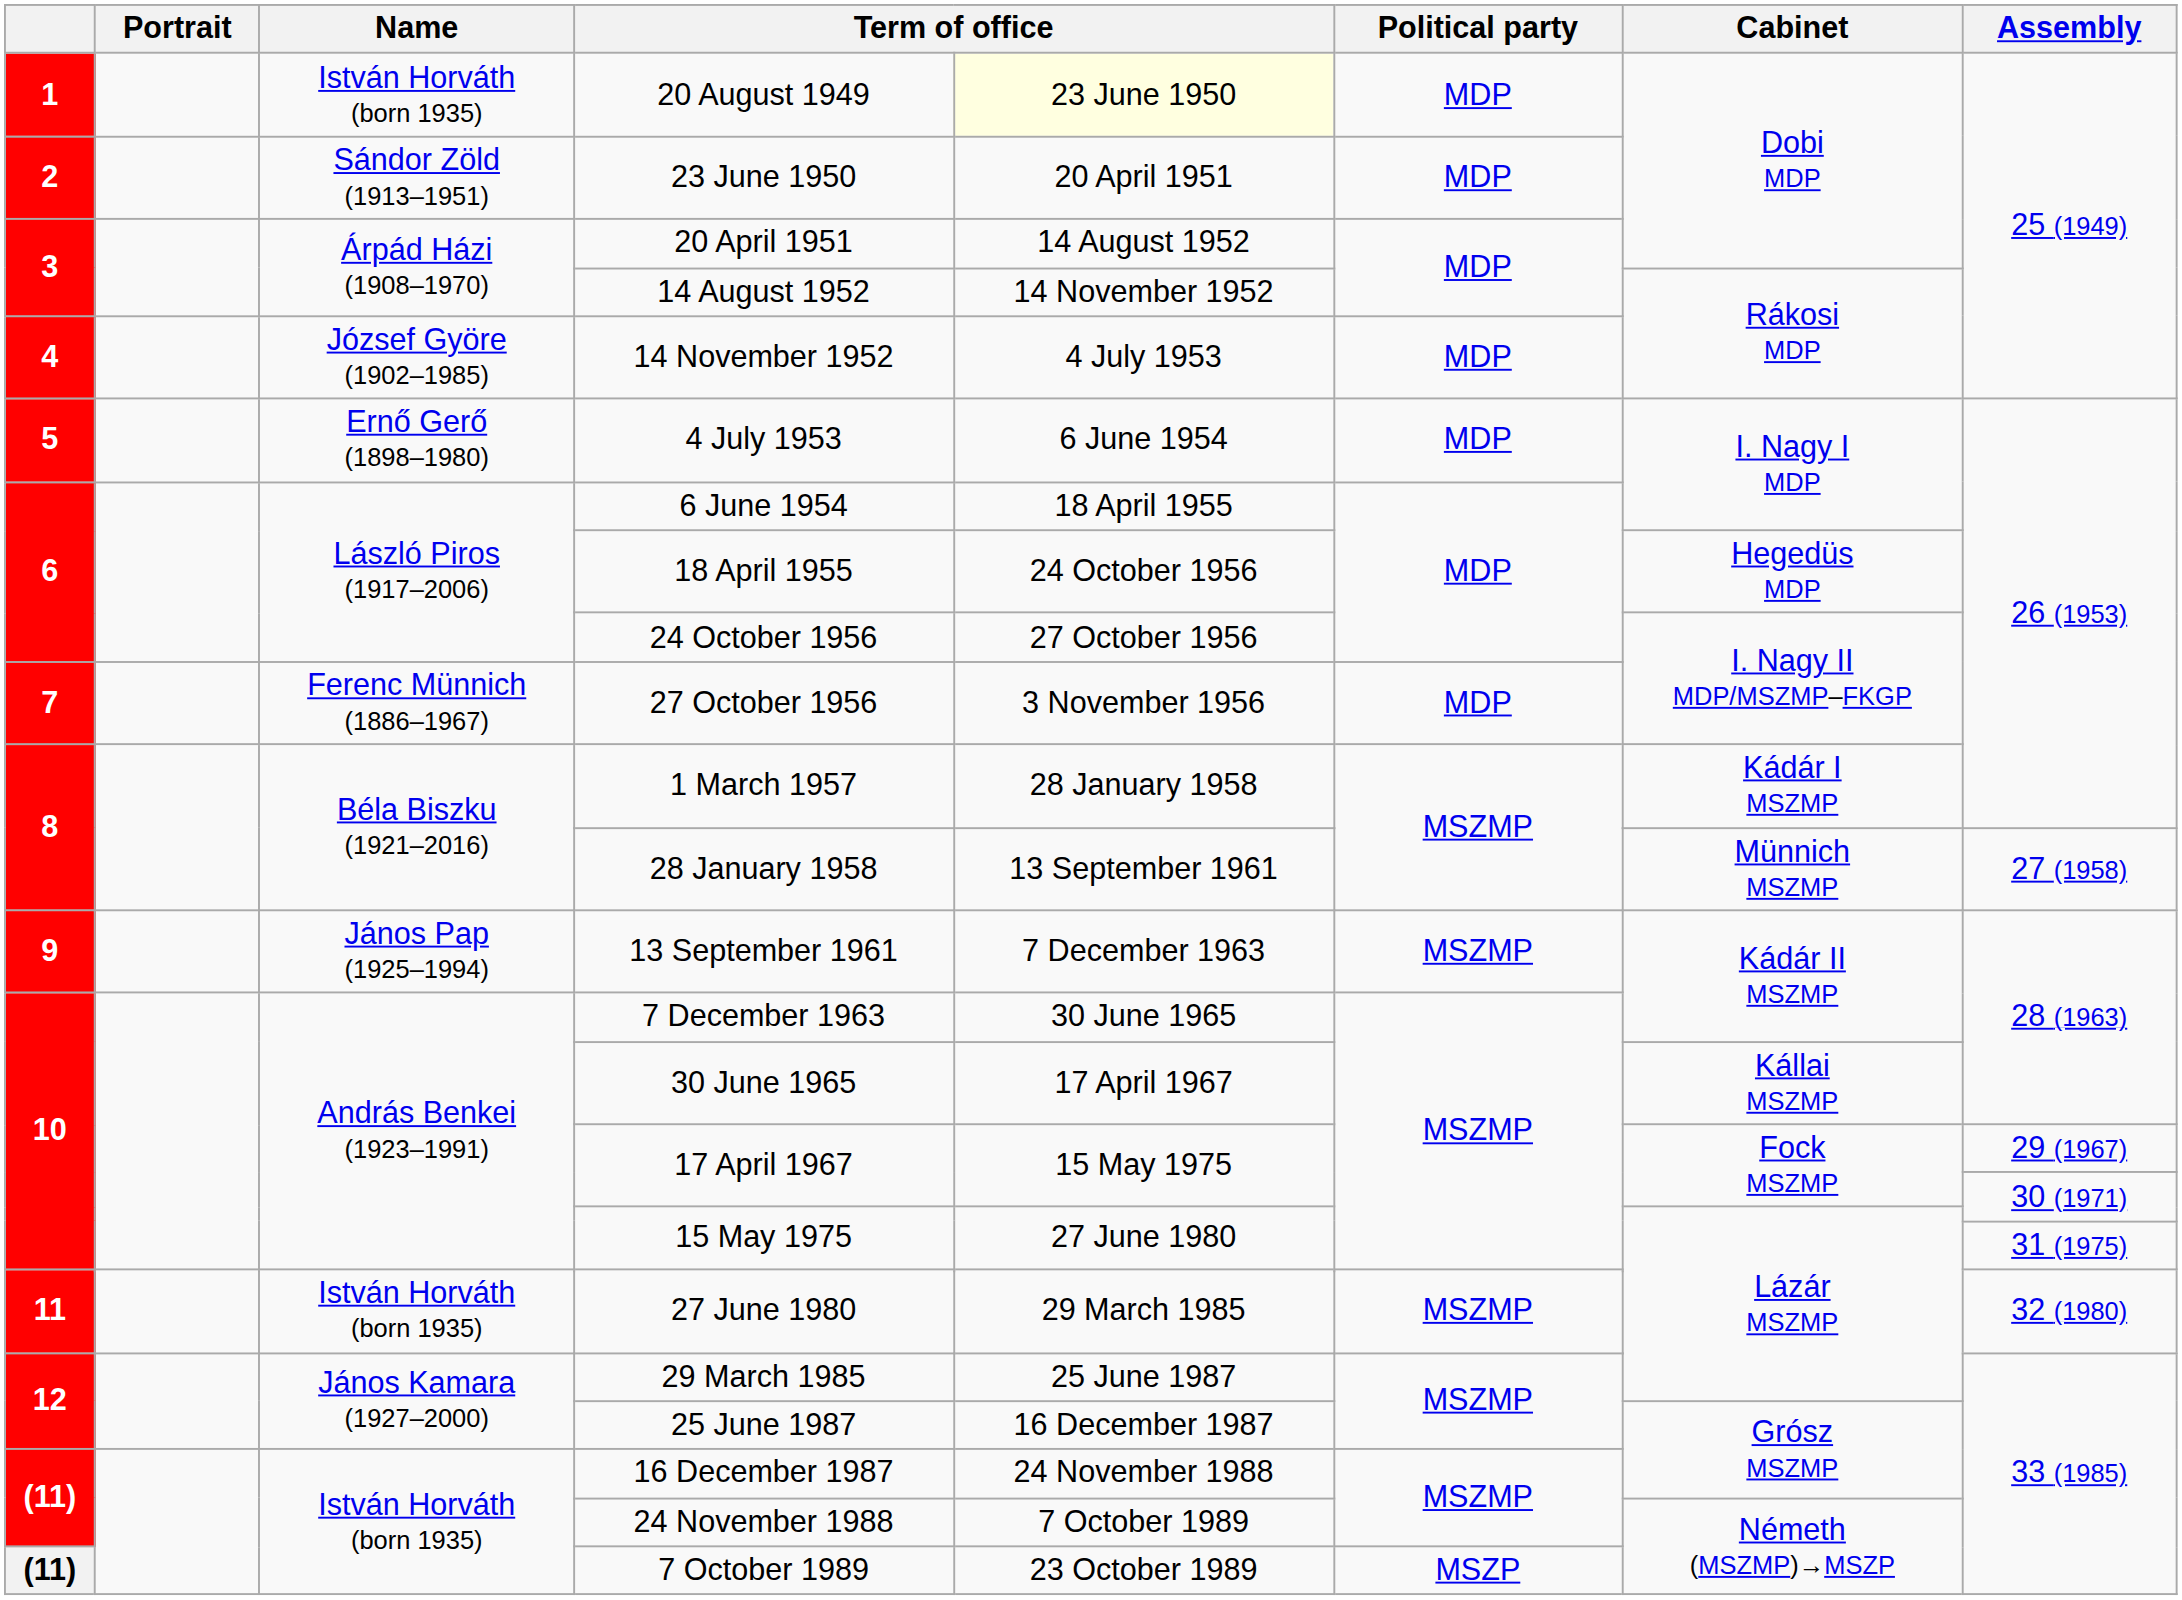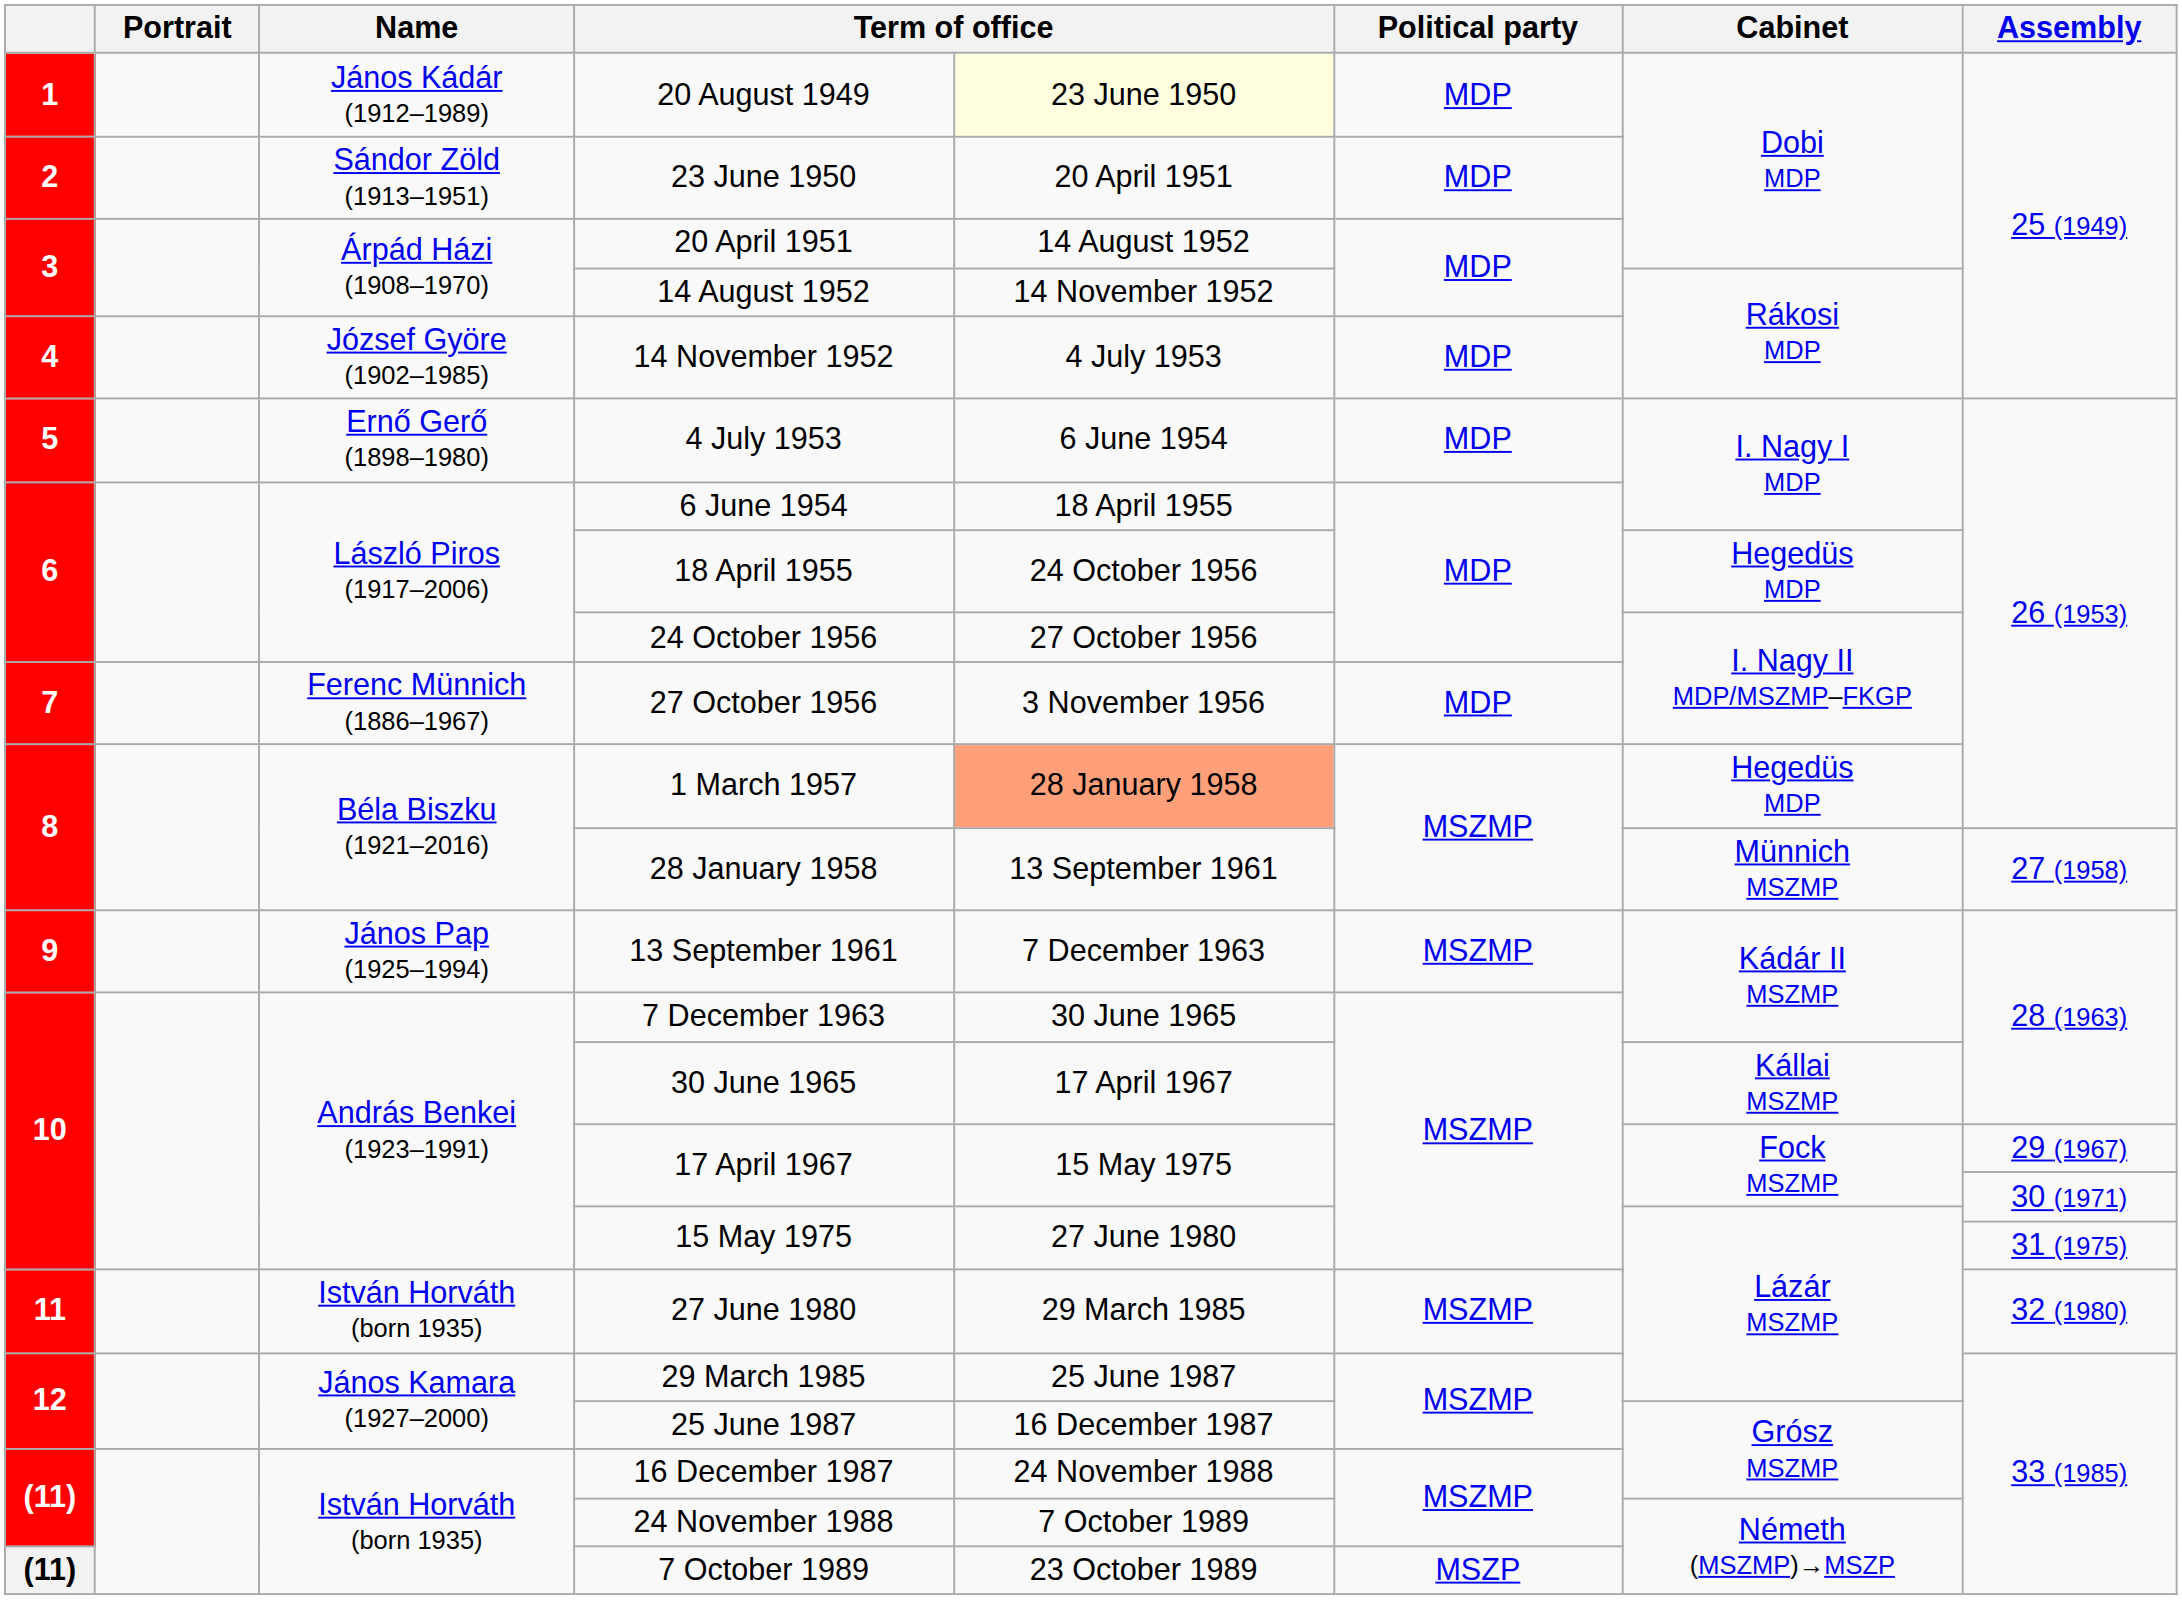20 August 1949 | Name: István Horváth (born 1935) -> János Kádár (1912–1989)
1 March 1957 | column 5: no background -> lightsalmon background
1 March 1957 | Cabinet: Kádár I MSZMP -> Hegedüs MDP
